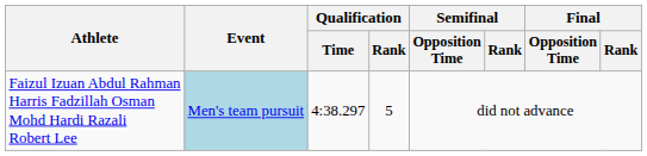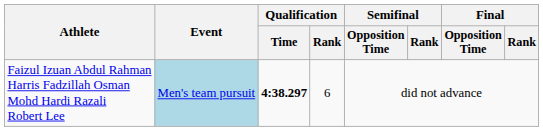row 3 | Qualification / Time: normal -> bold
row 3 | Qualification / Rank: 5 -> 6
